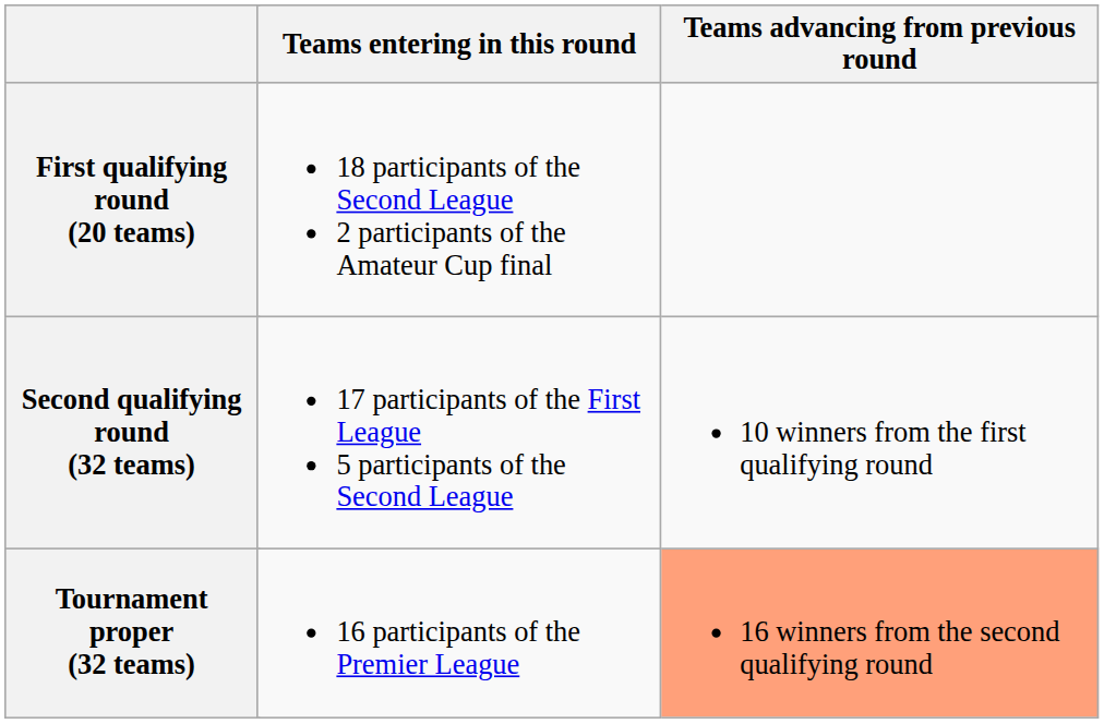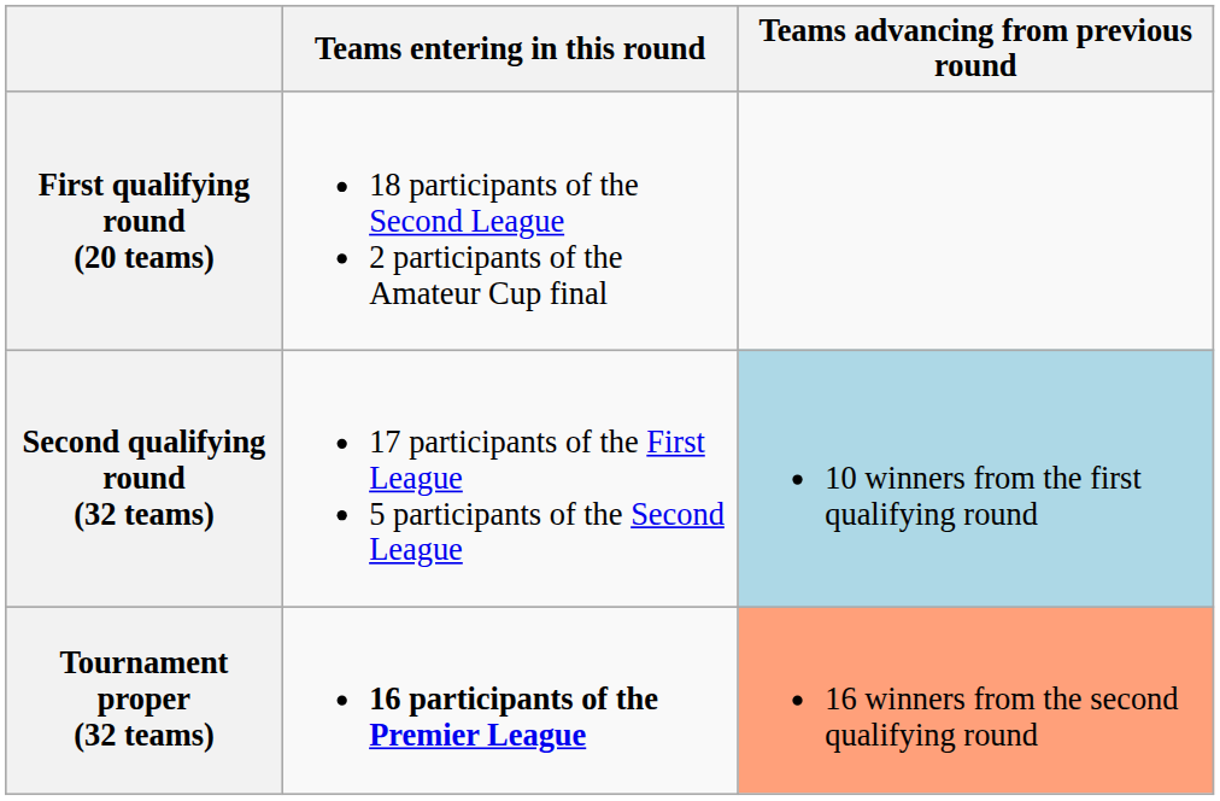Second qualifying round (32 teams) | Teams advancing from previous round: no background -> lightblue background
Tournament proper (32 teams) | Teams entering in this round: normal -> bold
